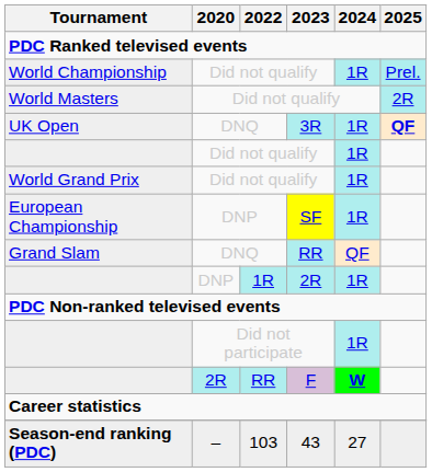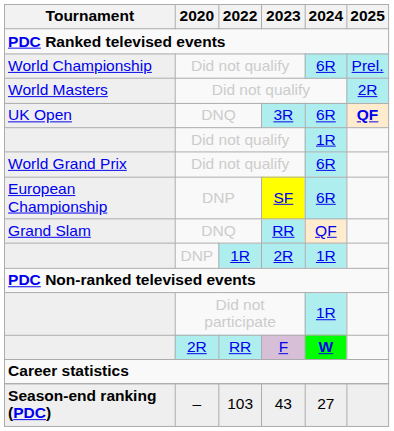World Championship | 2024: 1R -> 6R
UK Open | 2024: 1R -> 6R
World Grand Prix | 2024: 1R -> 6R
European Championship | 2024: 1R -> 6R
